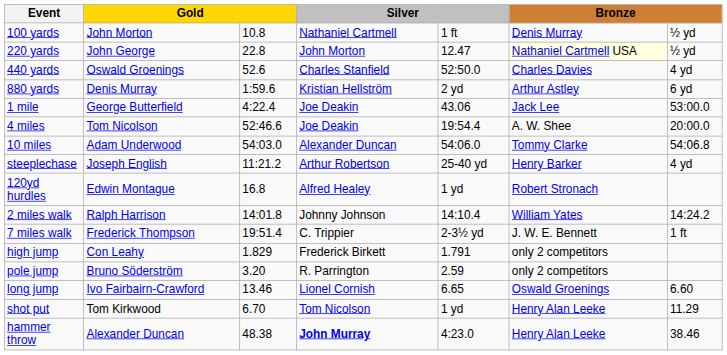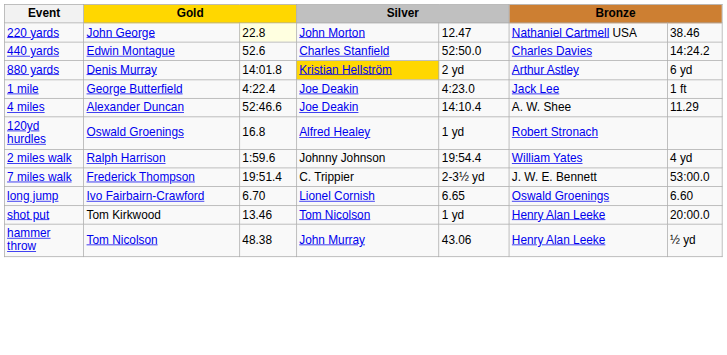- row: 100 yards | John Morton | 10.8 | Nathaniel Cartmell | 1 ft | Denis Murray | ½ yd
220 yards | column 3: no background -> lightyellow background
220 yards | column 6: lightyellow background -> no background
220 yards | column 7: ½ yd -> 38.46
440 yards | column 2: Oswald Groenings -> Edwin Montague
440 yards | column 7: 4 yd -> 14:24.2
880 yards | column 3: 1:59.6 -> 14:01.8
880 yards | column 4: no background -> gold background
1 mile | column 5: 43.06 -> 4:23.0
1 mile | column 7: 53:00.0 -> 1 ft
4 miles | column 2: Tom Nicolson -> Alexander Duncan
4 miles | column 5: 19:54.4 -> 14:10.4
4 miles | column 7: 20:00.0 -> 11.29
- row: 10 miles | Adam Underwood | 54:03.0 | Alexander Duncan | 54:06.0 | Tommy Clarke | 54:06.8
- row: steeplechase | Joseph English | 11:21.2 | Arthur Robertson | 25-40 yd | Henry Barker | 4 yd
120yd hurdles | column 2: Edwin Montague -> Oswald Groenings
2 miles walk | column 3: 14:01.8 -> 1:59.6
2 miles walk | column 5: 14:10.4 -> 19:54.4
2 miles walk | column 7: 14:24.2 -> 4 yd
7 miles walk | column 7: 1 ft -> 53:00.0
- row: high jump | Con Leahy | 1.829 | Frederick Birkett | 1.791 | only 2 competitors
- row: pole jump | Bruno Söderström | 3.20 | R. Parrington | 2.59 | only 2 competitors
long jump | column 3: 13.46 -> 6.70
shot put | column 3: 6.70 -> 13.46
shot put | column 7: 11.29 -> 20:00.0
hammer throw | column 2: Alexander Duncan -> Tom Nicolson
hammer throw | column 4: bold -> normal
hammer throw | column 5: 4:23.0 -> 43.06
hammer throw | column 7: 38.46 -> ½ yd
